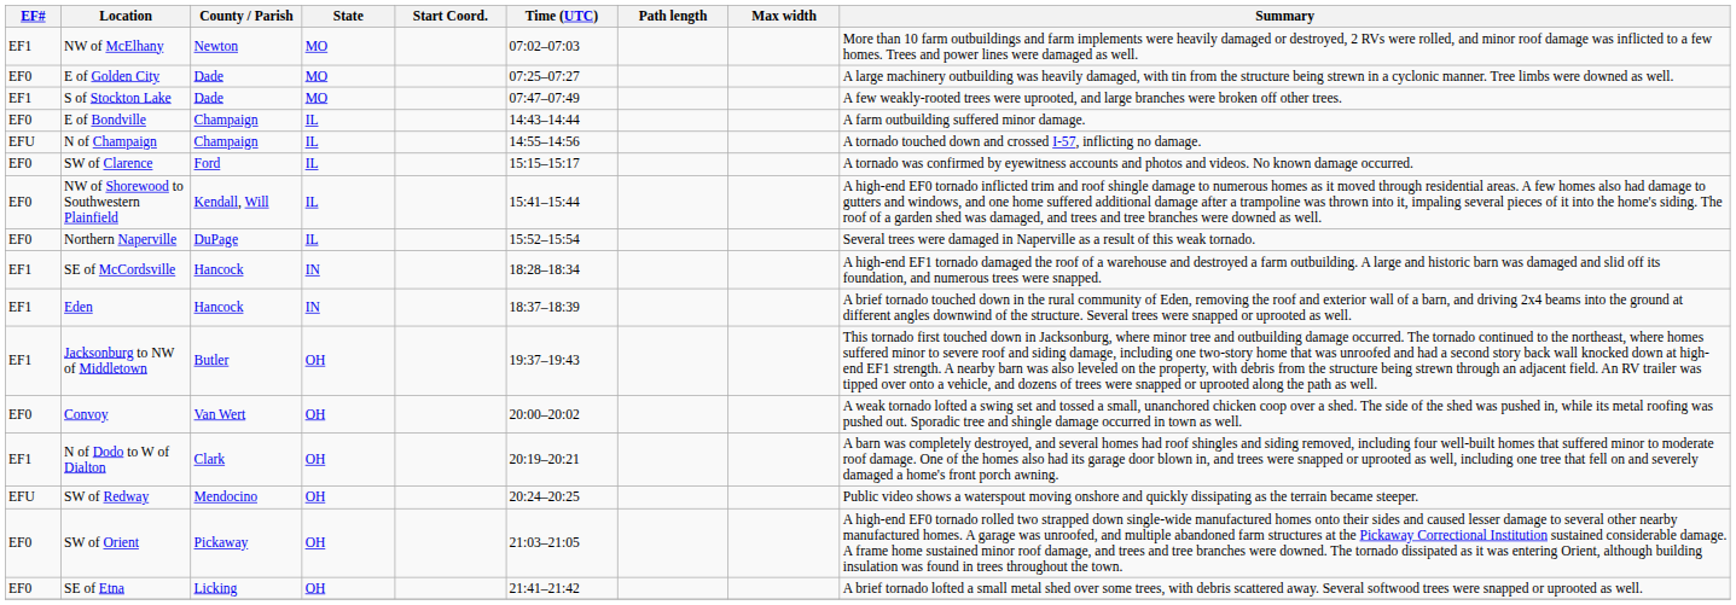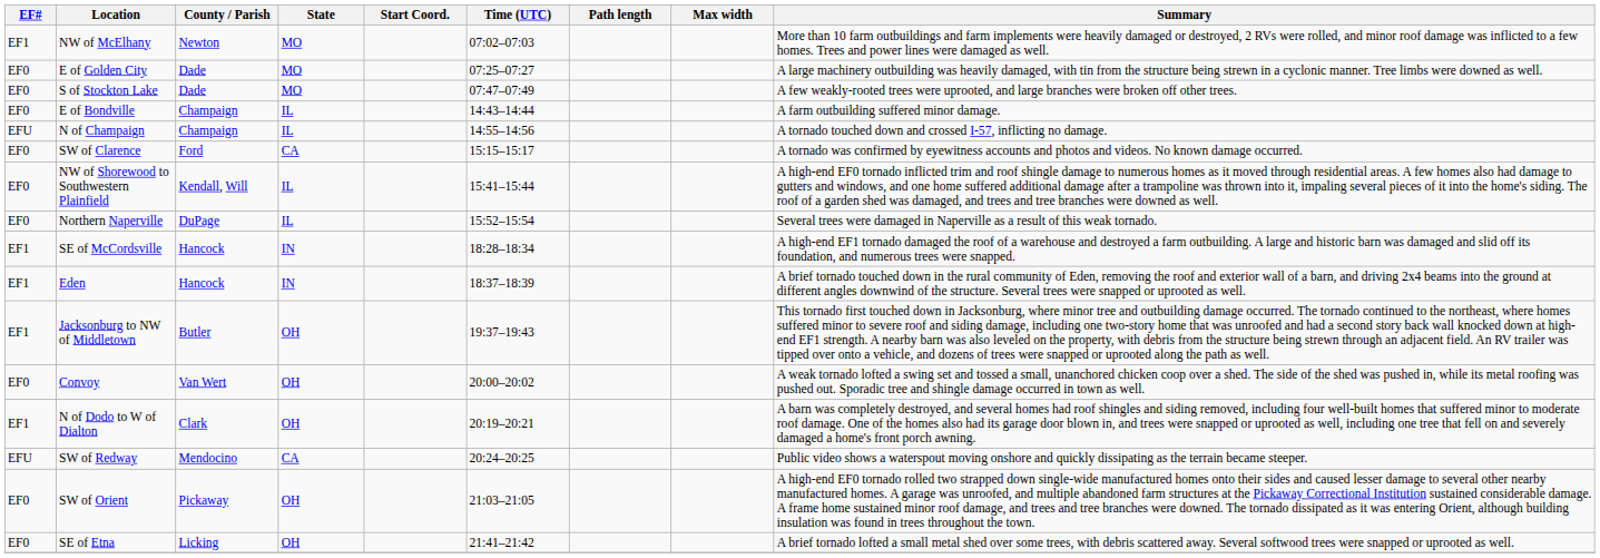S of Stockton Lake | EF#: EF1 -> EF0
SW of Clarence | State: IL -> CA
SW of Redway | State: OH -> CA
